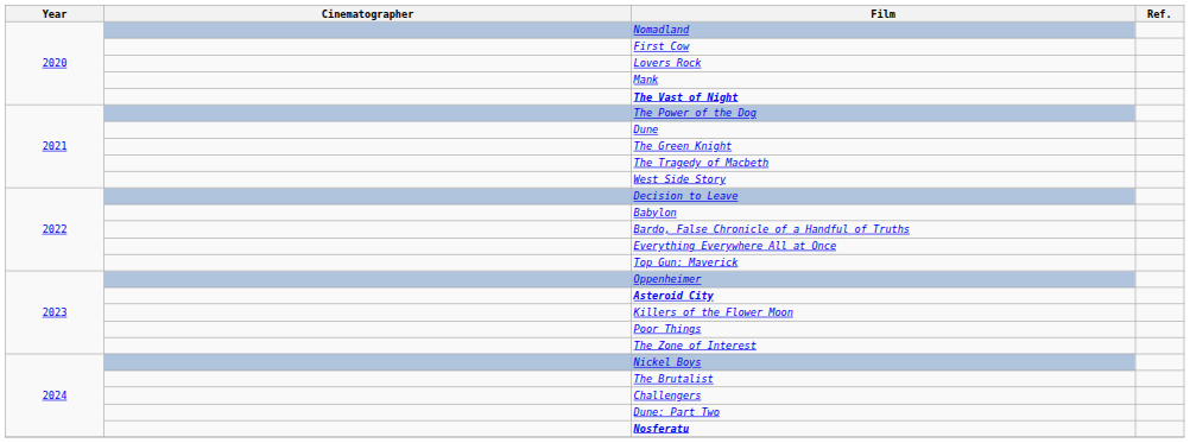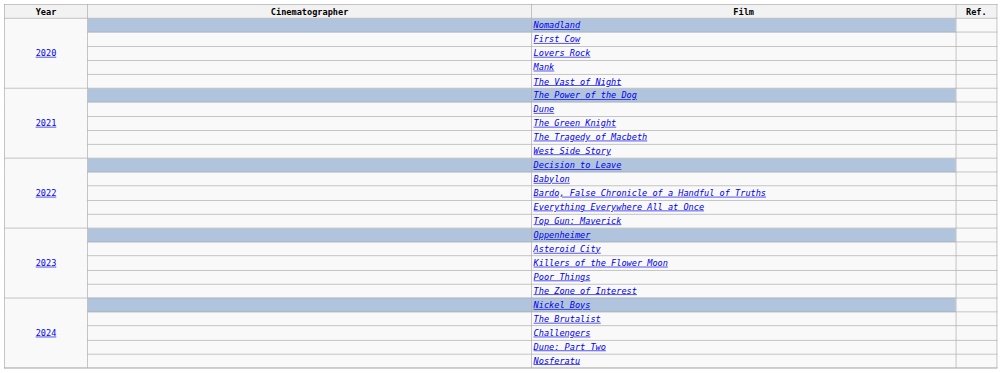The Vast of Night | Film: bold -> normal
Asteroid City | Film: bold -> normal
Nosferatu | Film: bold -> normal
